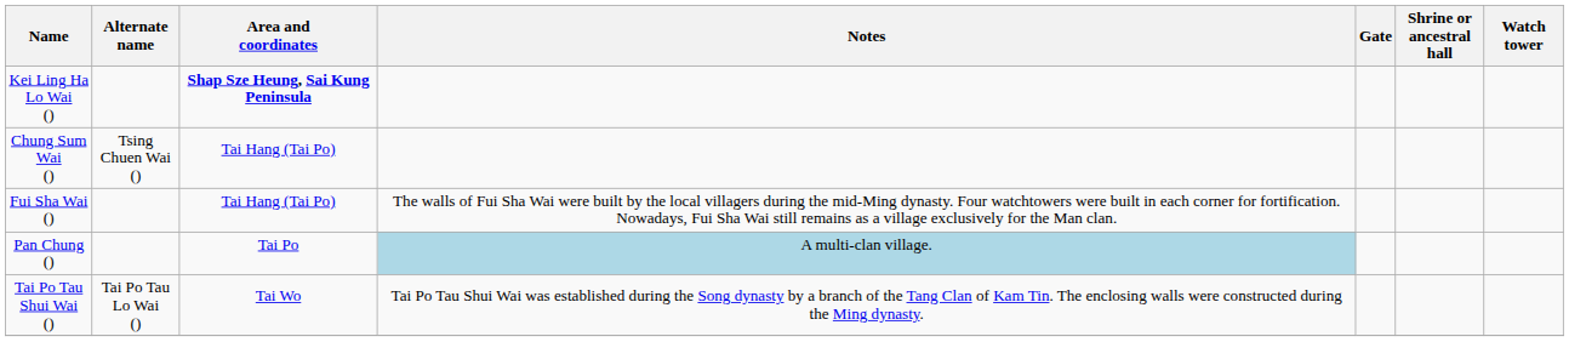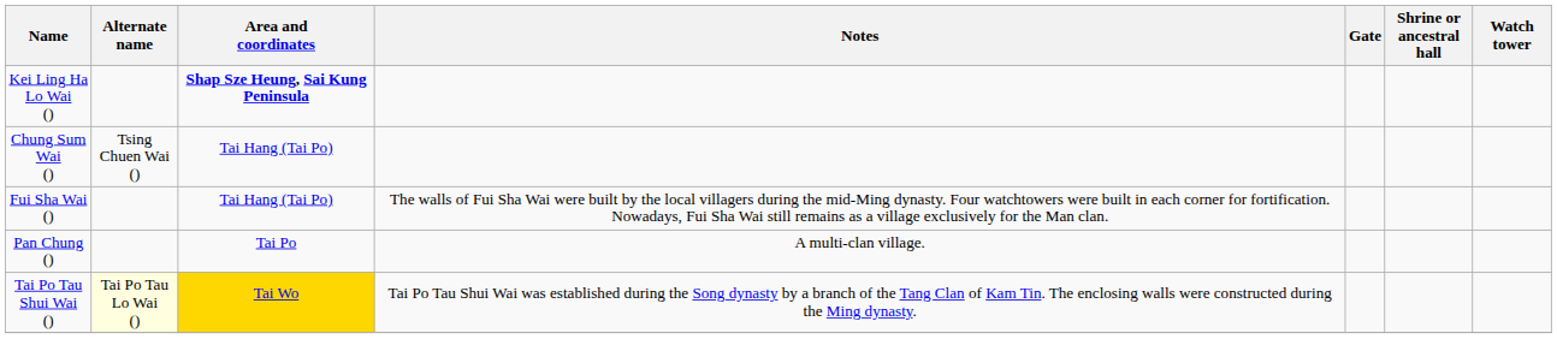Pan Chung () | Notes: lightblue background -> no background
Tai Po Tau Shui Wai () | Alternate name: no background -> lightyellow background
Tai Po Tau Shui Wai () | Area and coordinates: no background -> gold background
